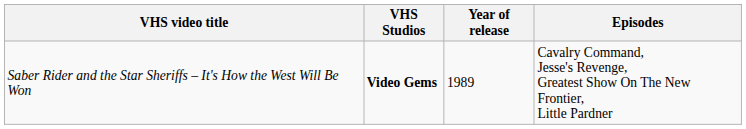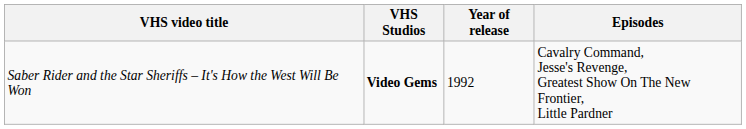row 2 | Year of release: 1989 -> 1992
